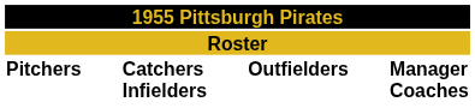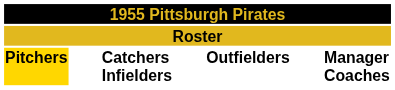Pitchers | column 1: no background -> gold background
